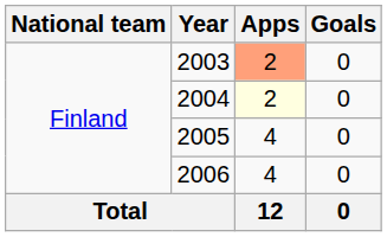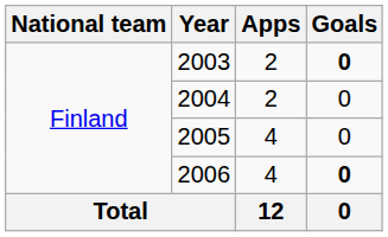2003 | Apps: lightsalmon background -> no background
2003 | Goals: normal -> bold
2004 | Apps: lightyellow background -> no background
2006 | Goals: normal -> bold
